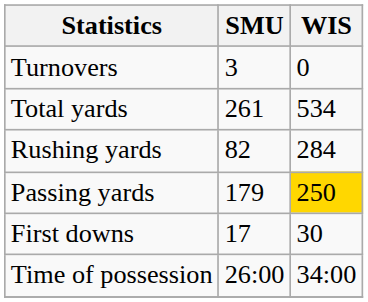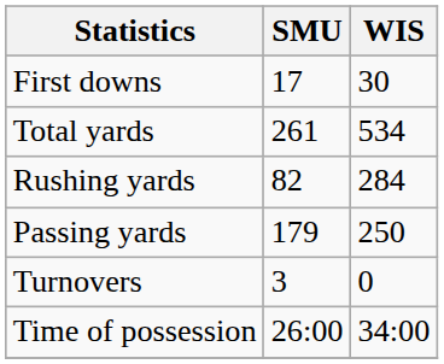rows swapped: First downs <-> Turnovers
Passing yards | WIS: gold background -> no background
